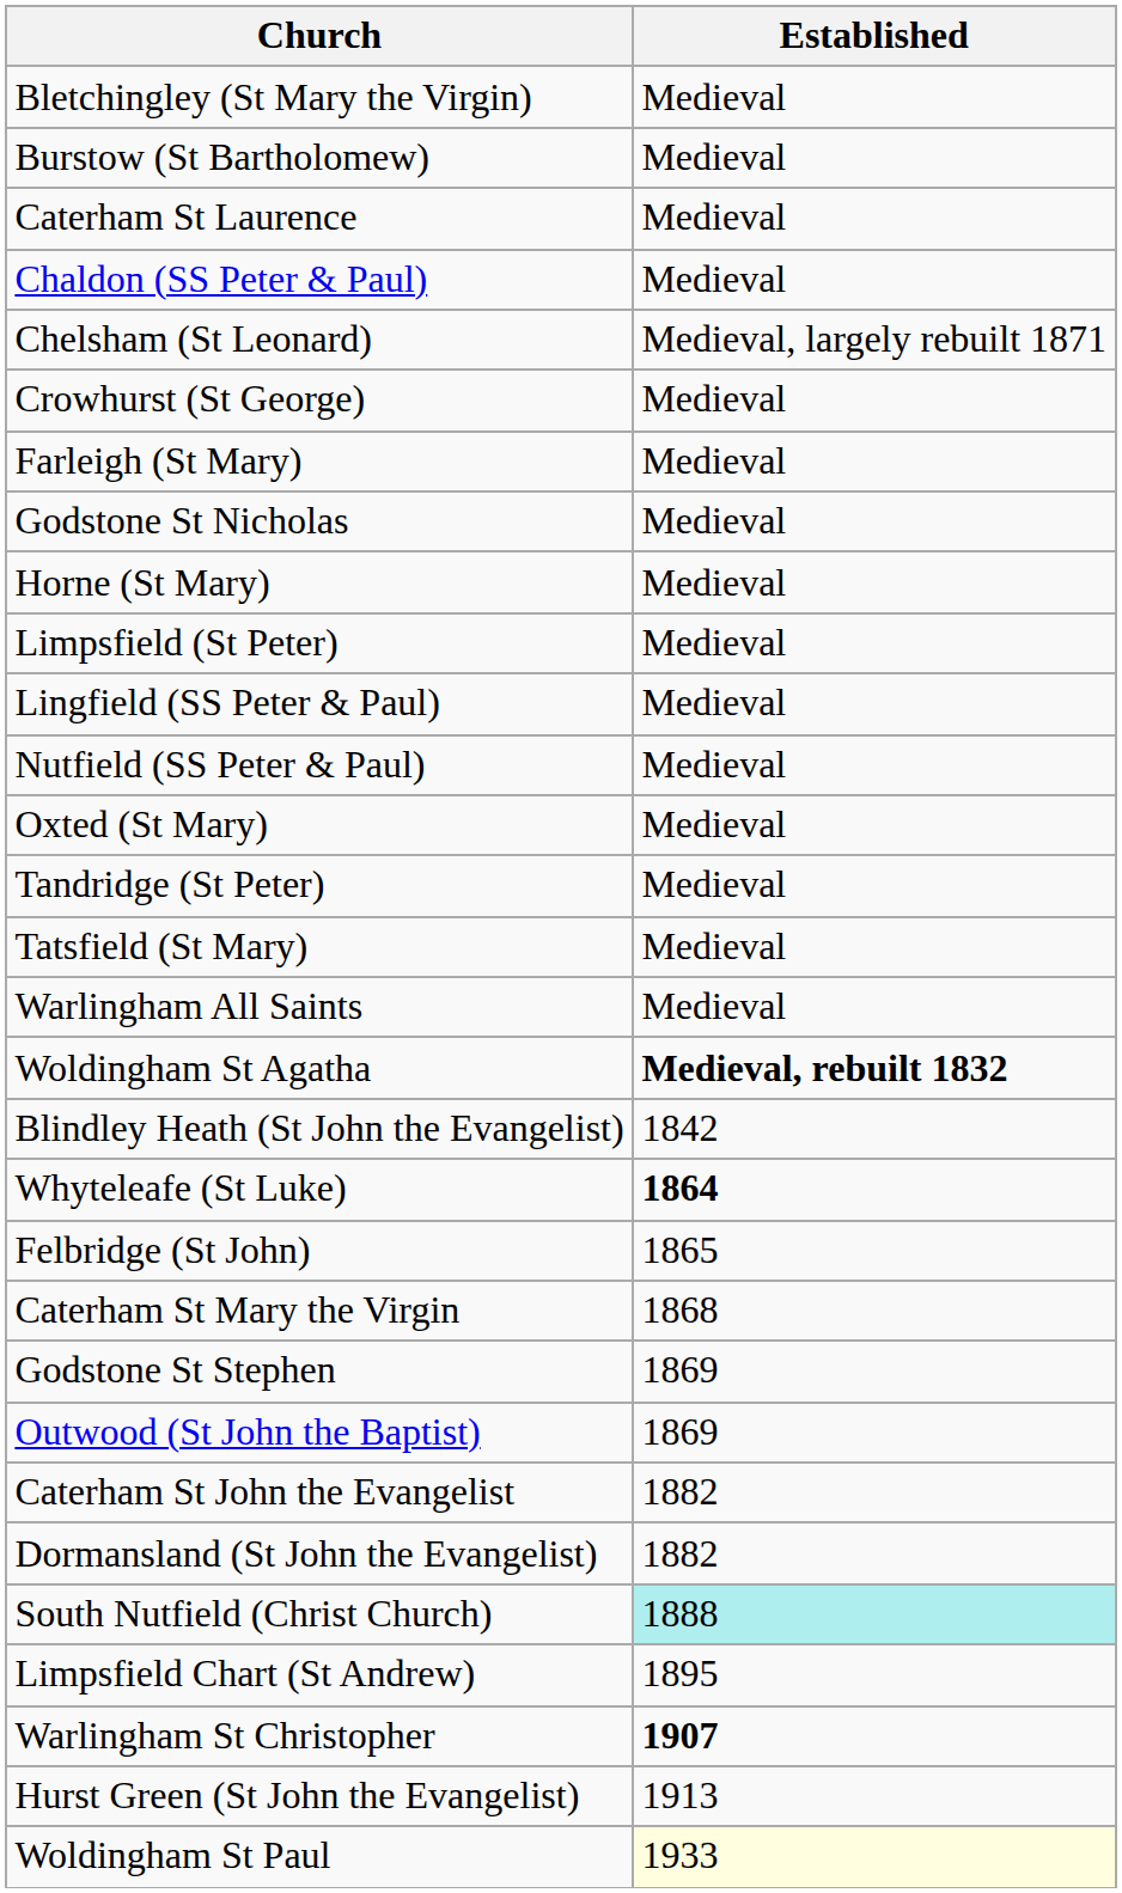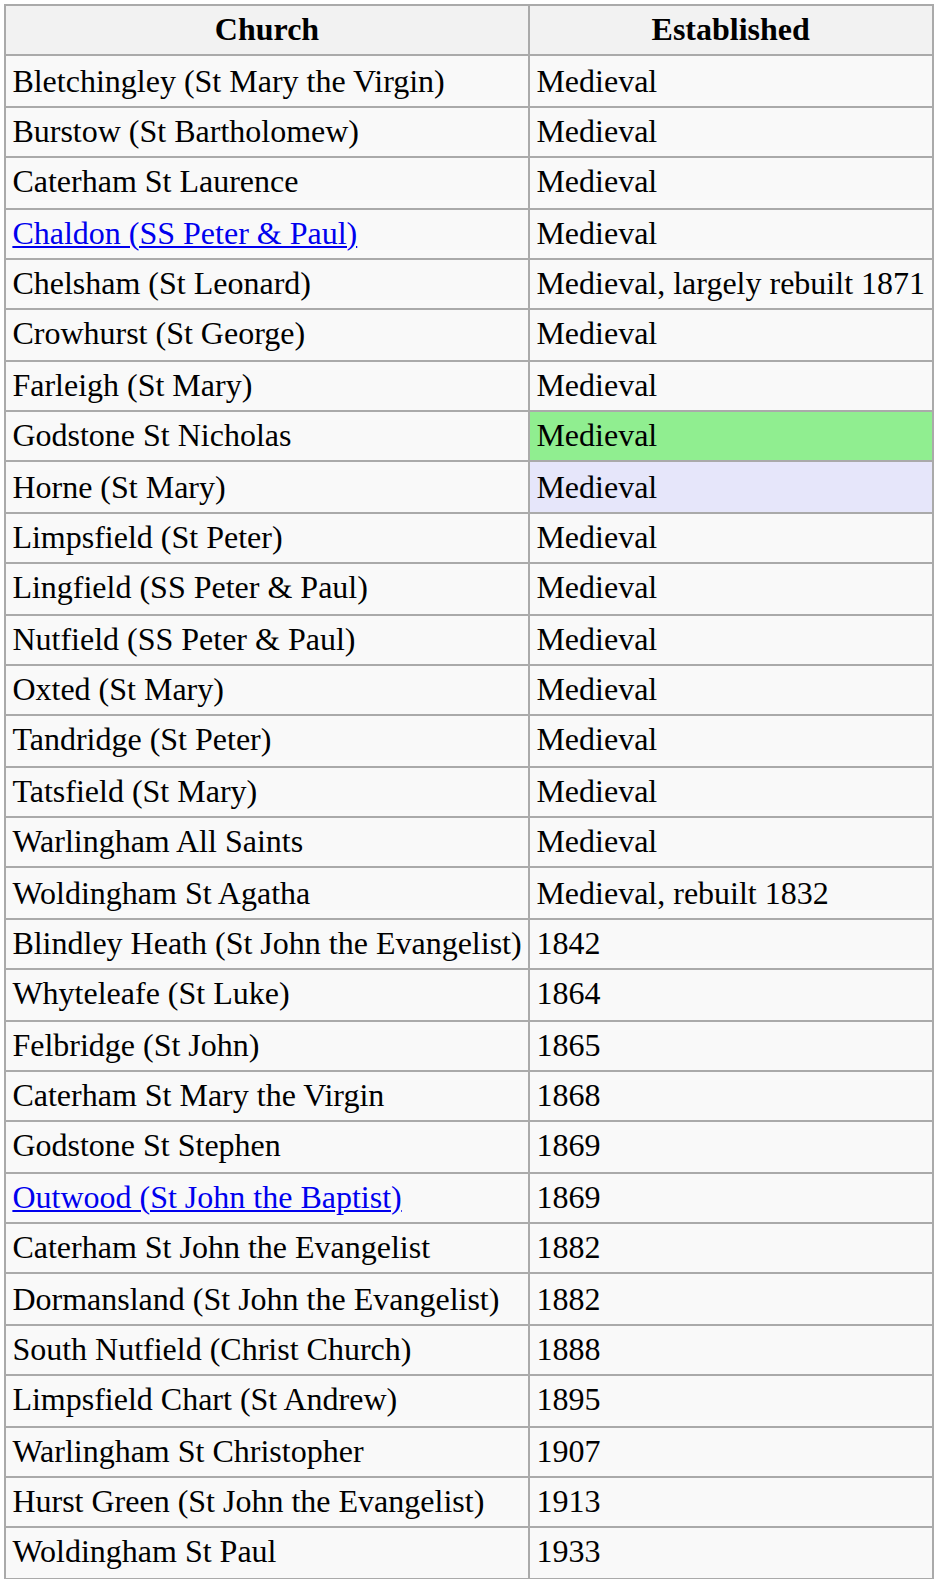Godstone St Nicholas | Established: no background -> lightgreen background
Horne (St Mary) | Established: no background -> lavender background
Woldingham St Agatha | Established: bold -> normal
Whyteleafe (St Luke) | Established: bold -> normal
South Nutfield (Christ Church) | Established: paleturquoise background -> no background
Warlingham St Christopher | Established: bold -> normal
Woldingham St Paul | Established: lightyellow background -> no background
